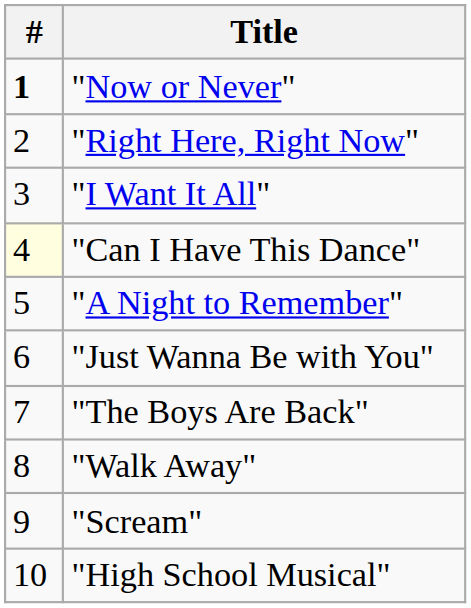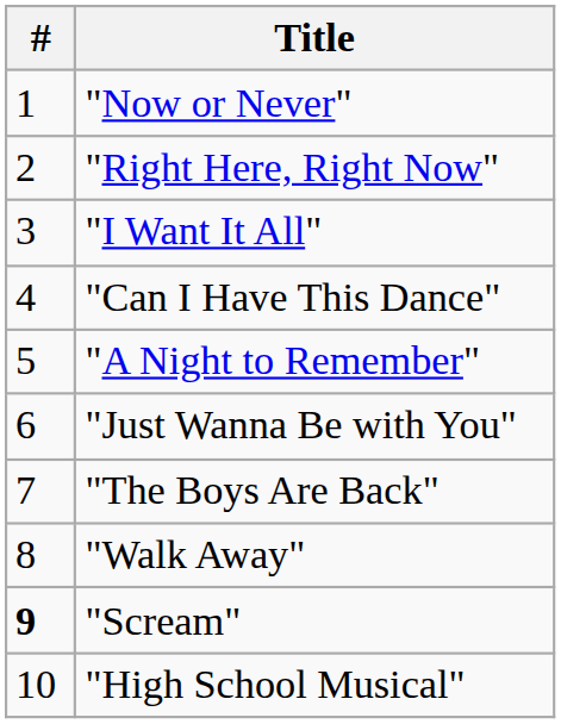"Now or Never" | #: bold -> normal
"Can I Have This Dance" | #: lightyellow background -> no background
"Scream" | #: normal -> bold
